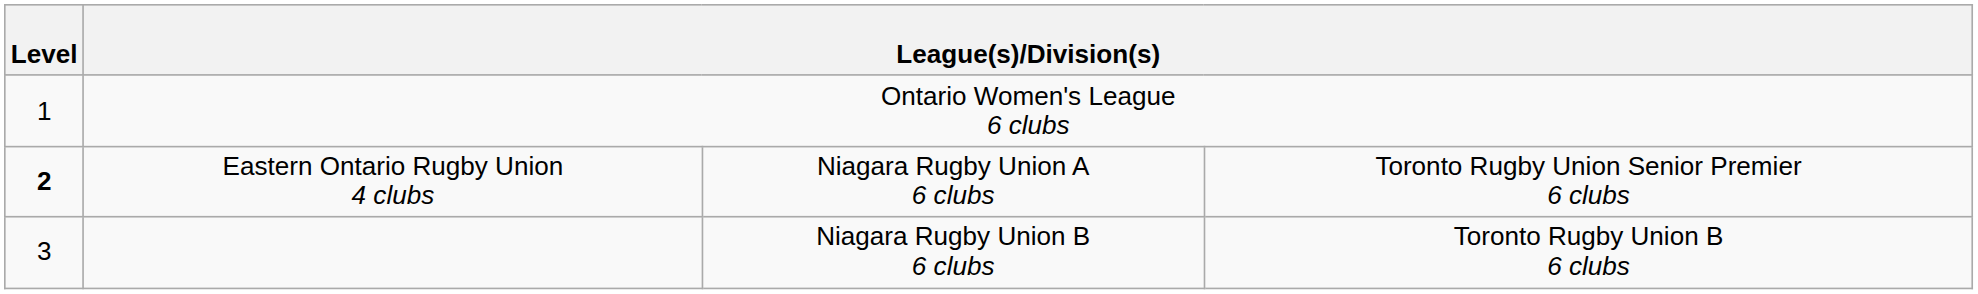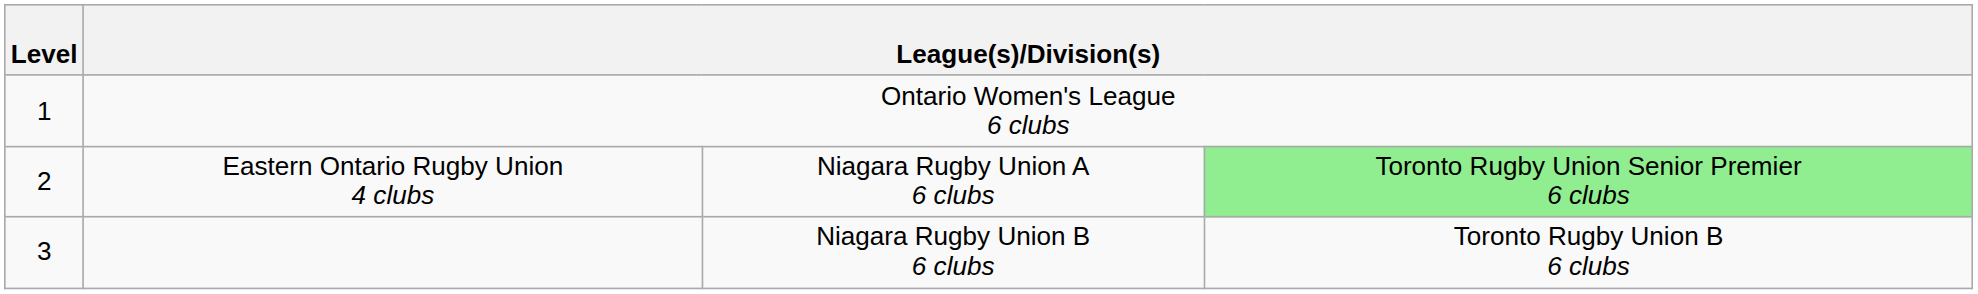Eastern Ontario Rugby Union 4 clubs | Level: bold -> normal
Eastern Ontario Rugby Union 4 clubs | column 4: no background -> lightgreen background
